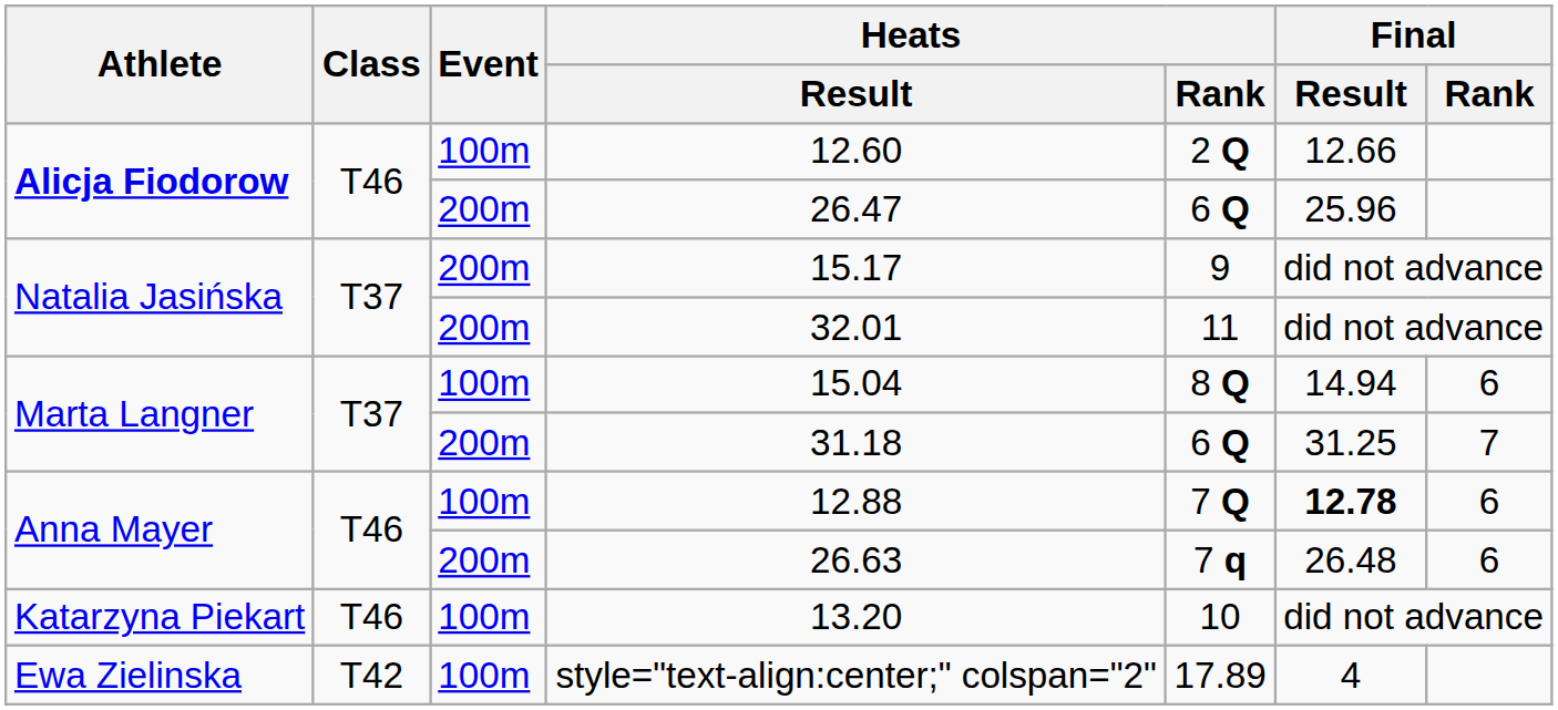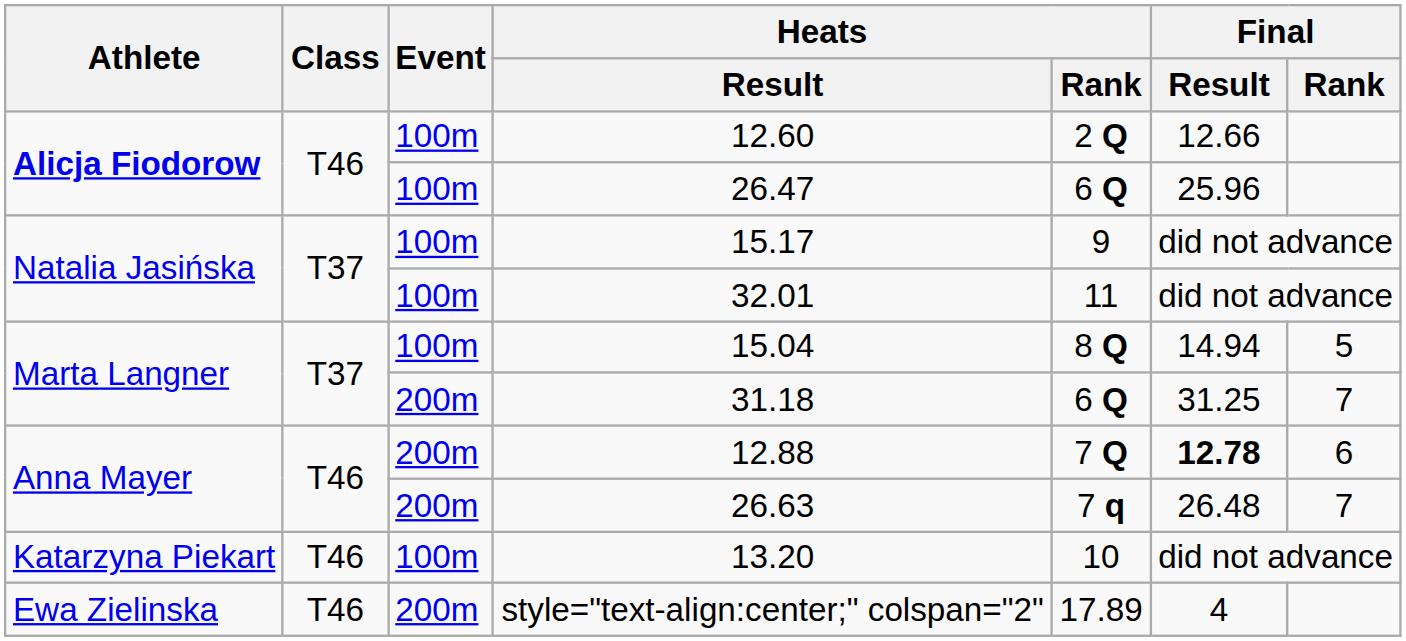26.47 | Event: 200m -> 100m
15.17 | Event: 200m -> 100m
32.01 | Event: 200m -> 100m
15.04 | Final / Rank: 6 -> 5
12.88 | Event: 100m -> 200m
26.63 | Final / Rank: 6 -> 7
style="text-align:center;" colspan="2" | Class: T42 -> T46
style="text-align:center;" colspan="2" | Event: 100m -> 200m
